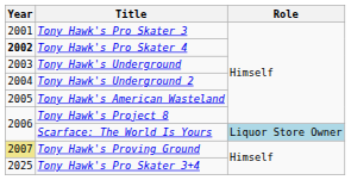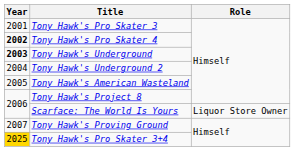Tony Hawk's Underground | Year: normal -> bold
Scarface: The World Is Yours | Role: lightblue background -> no background
Tony Hawk's Proving Ground | Year: khaki background -> no background
Tony Hawk's Pro Skater 3+4 | Year: no background -> gold background
